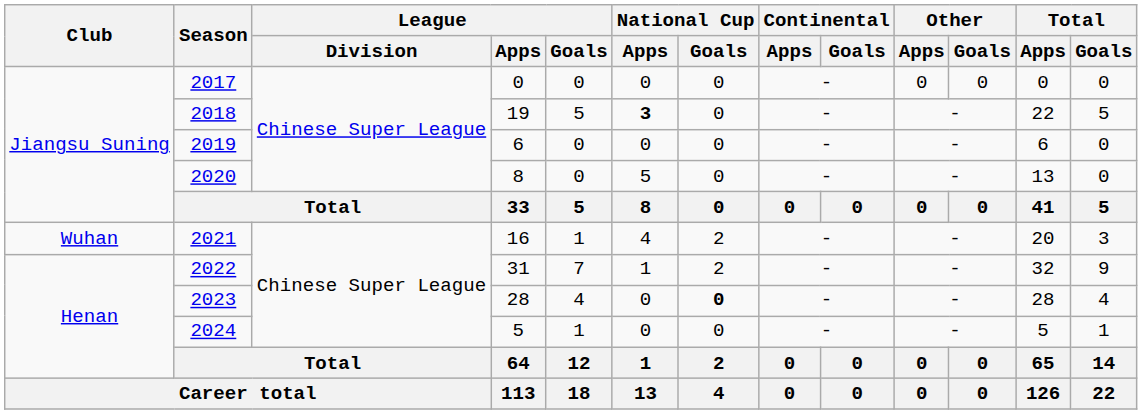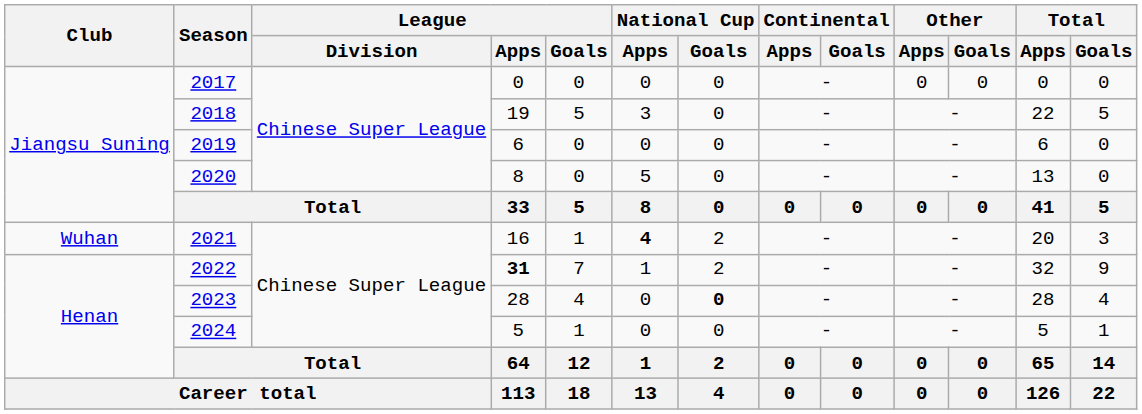2018 | National Cup / Apps: bold -> normal
2021 | National Cup / Apps: normal -> bold
2022 | League / Apps: normal -> bold
